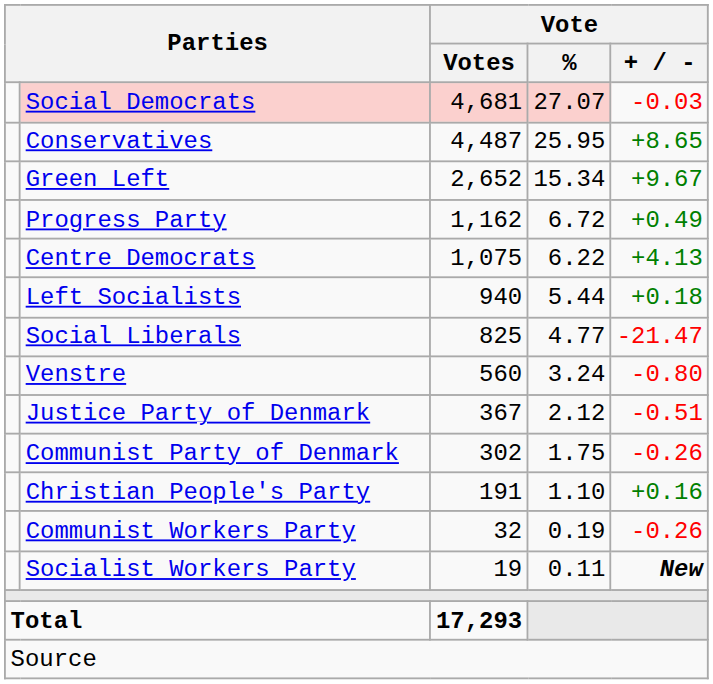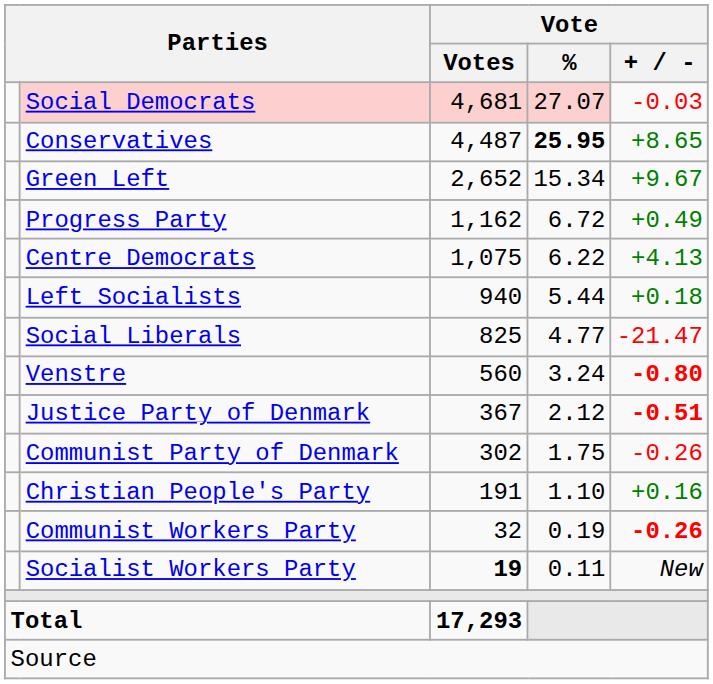Conservatives | Vote / %: normal -> bold
Venstre | Vote / + / -: normal -> bold
Justice Party of Denmark | Vote / + / -: normal -> bold
Communist Workers Party | Vote / + / -: normal -> bold
Socialist Workers Party | Vote / Votes: normal -> bold
Socialist Workers Party | Vote / + / -: bold -> normal
